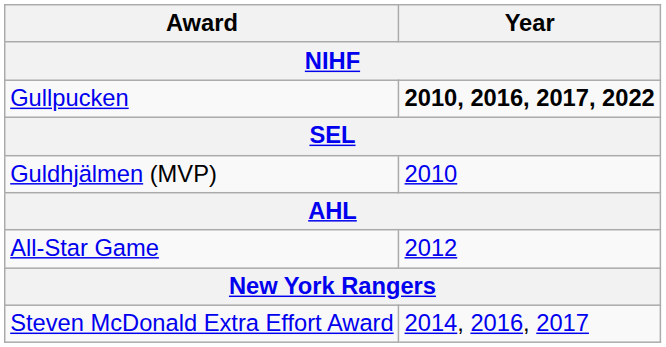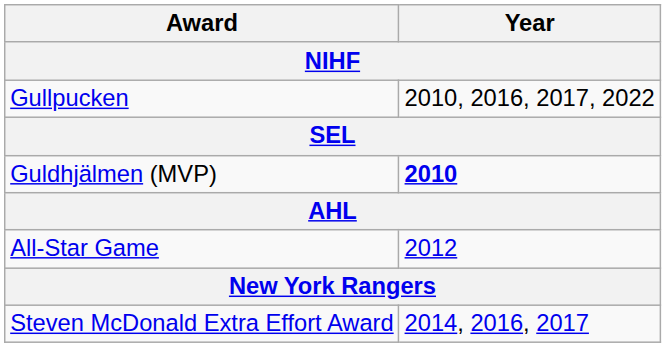Gullpucken | Year: bold -> normal
Guldhjälmen (MVP) | Year: normal -> bold
